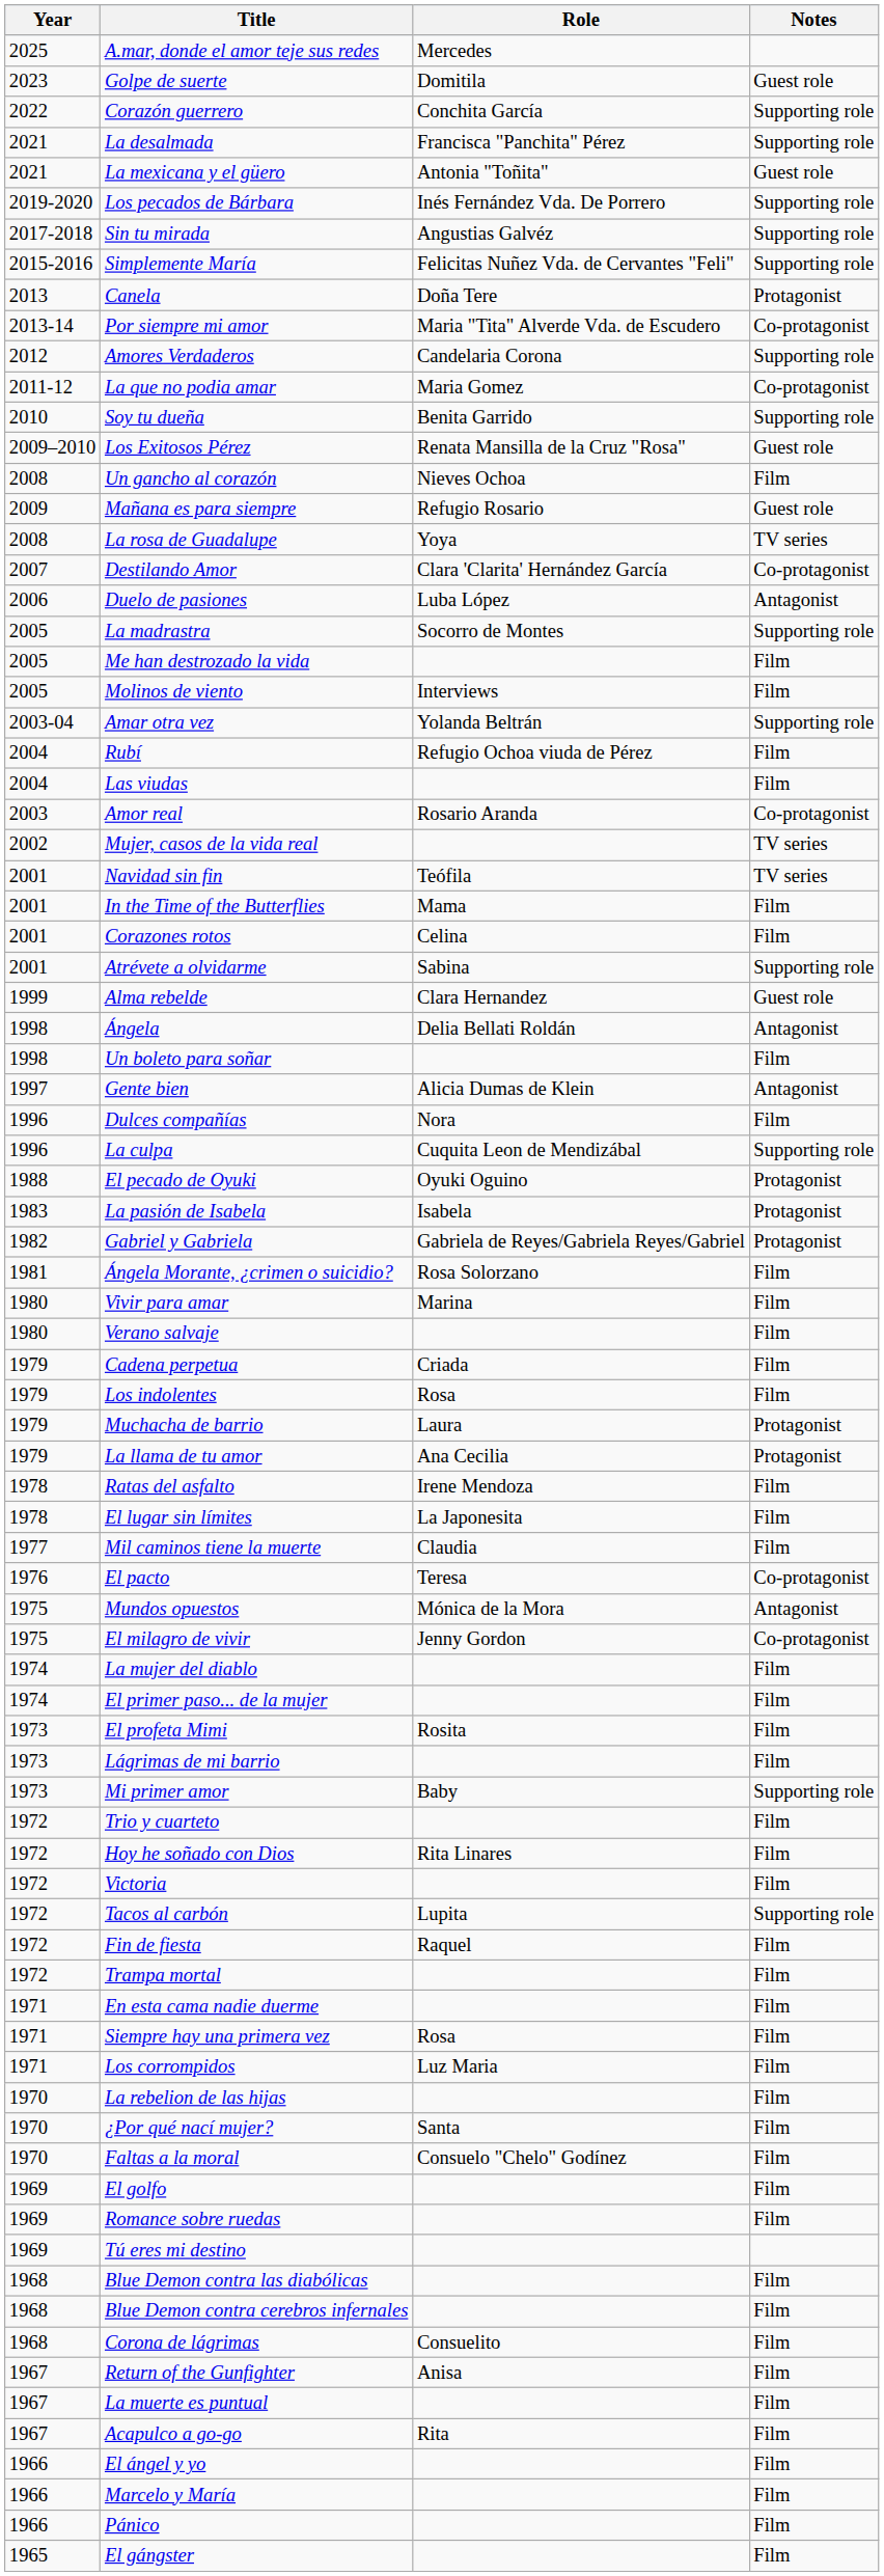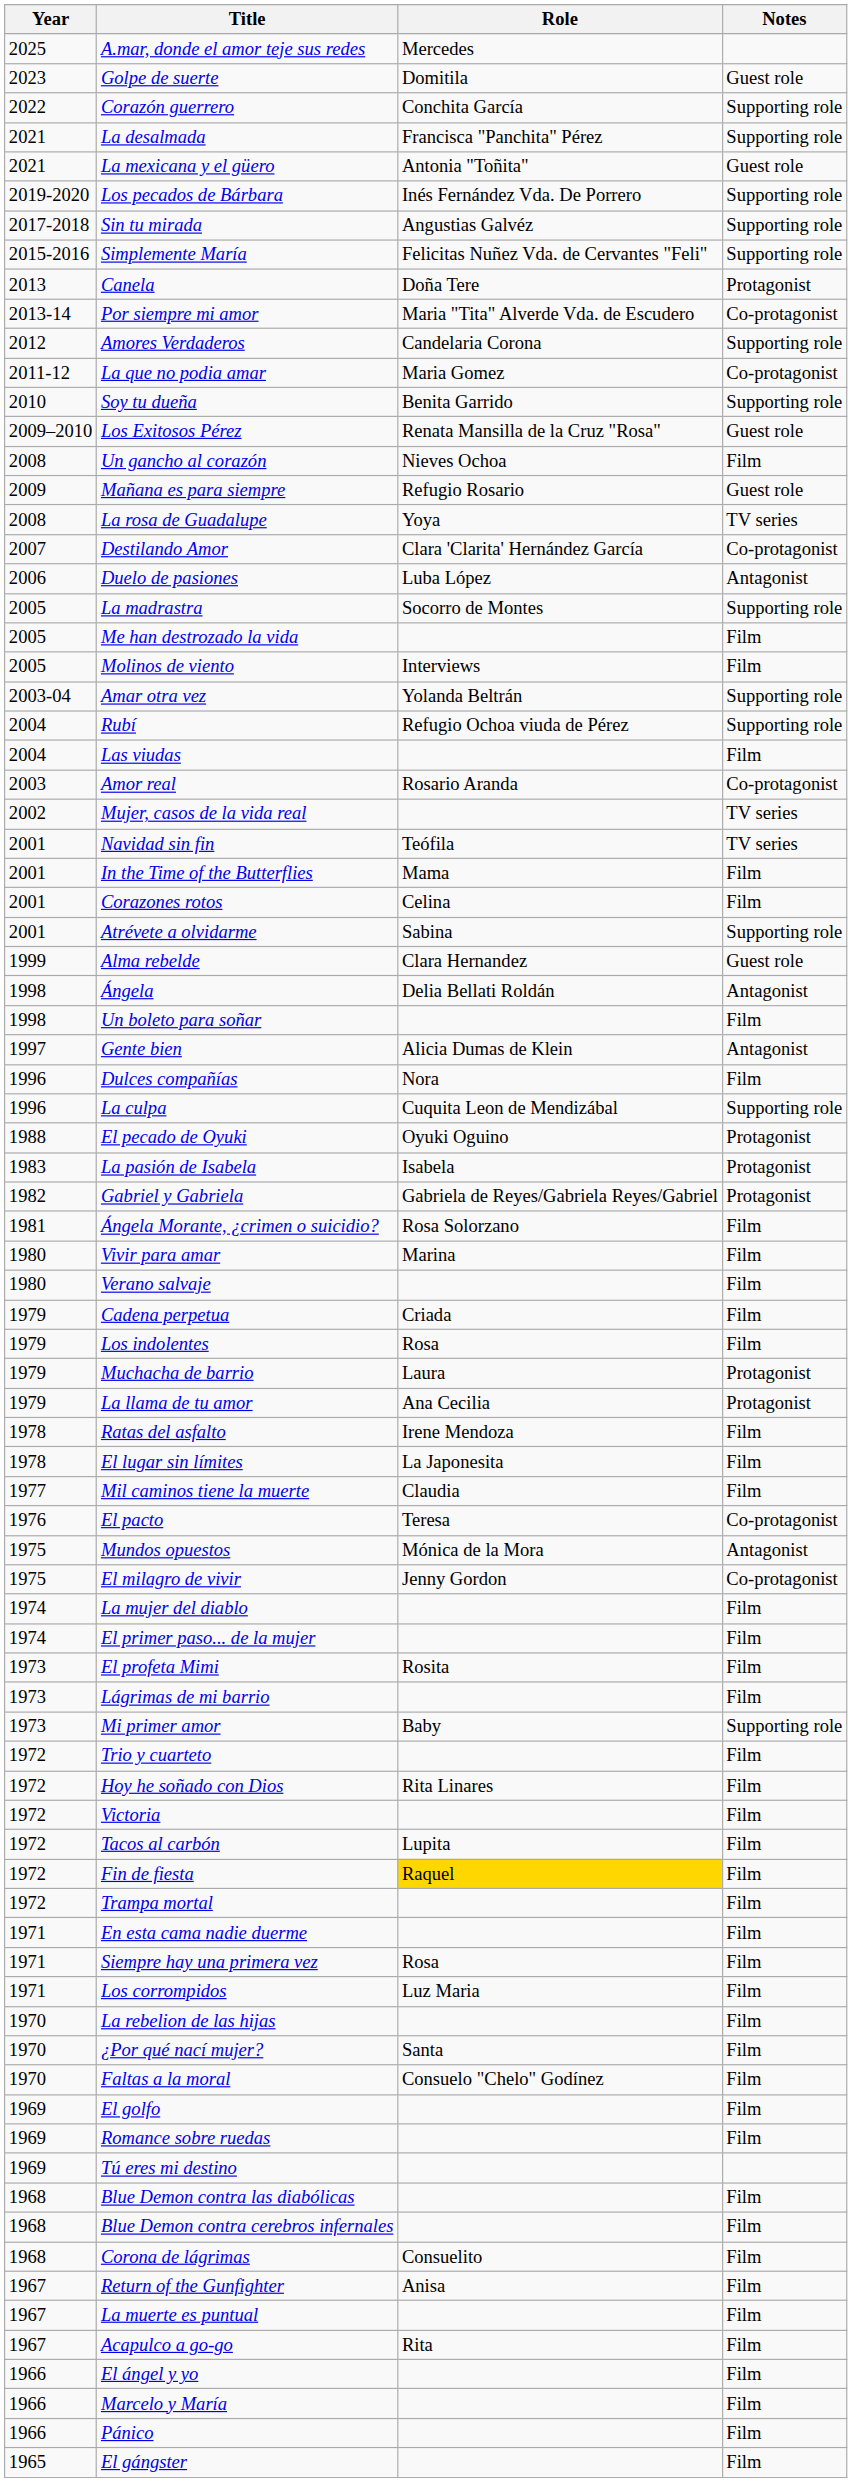Rubí | Notes: Film -> Supporting role
Tacos al carbón | Notes: Supporting role -> Film
Fin de fiesta | Role: no background -> gold background
